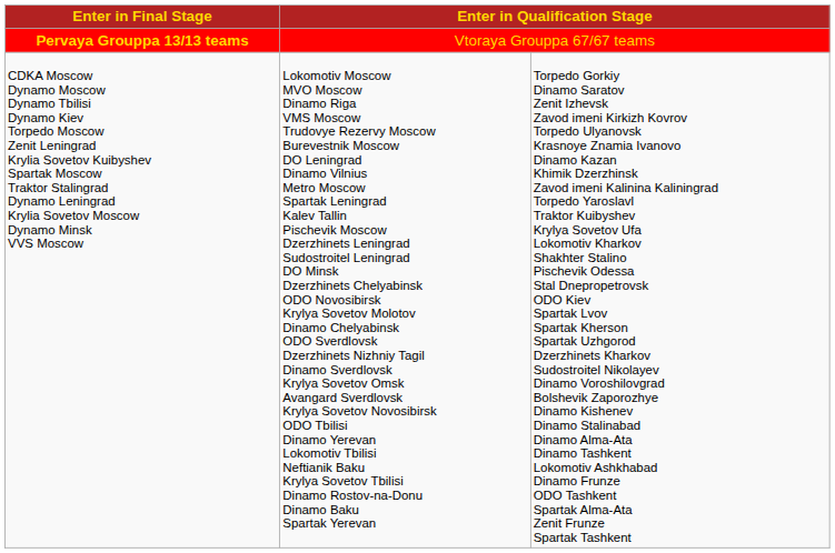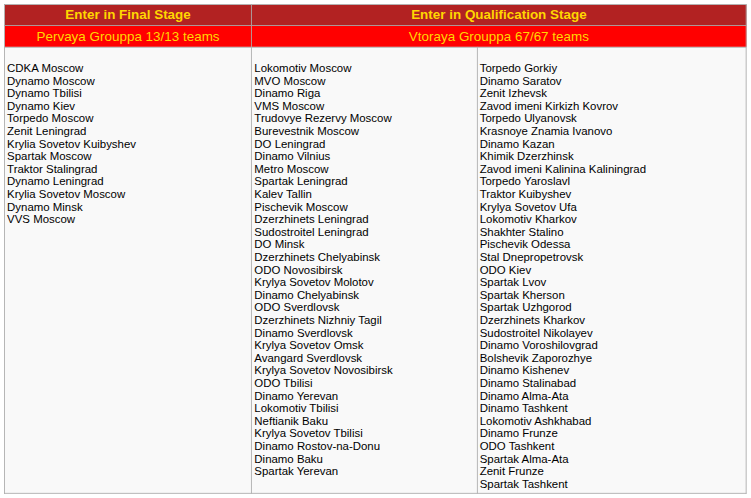Pervaya Grouppa 13/13 teams | Enter in Final Stage: bold -> normal
